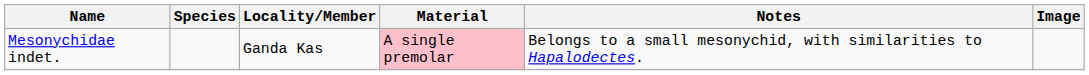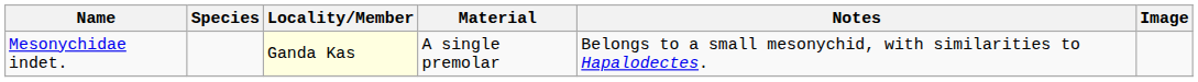Mesonychidae indet. | Locality/Member: no background -> lightyellow background
Mesonychidae indet. | Material: pink background -> no background
